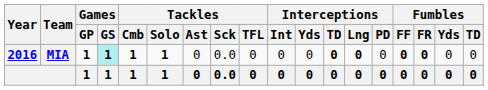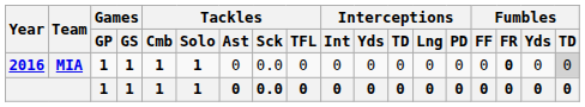MIA | Games / GS: paleturquoise background -> no background
MIA | Interceptions / TD: bold -> normal
MIA | Interceptions / Lng: bold -> normal
MIA | Fumbles / FF: bold -> normal
MIA | Fumbles / TD: no background -> lightgrey background
